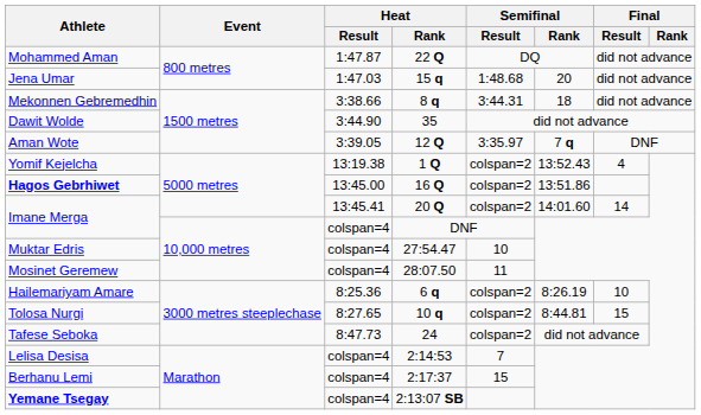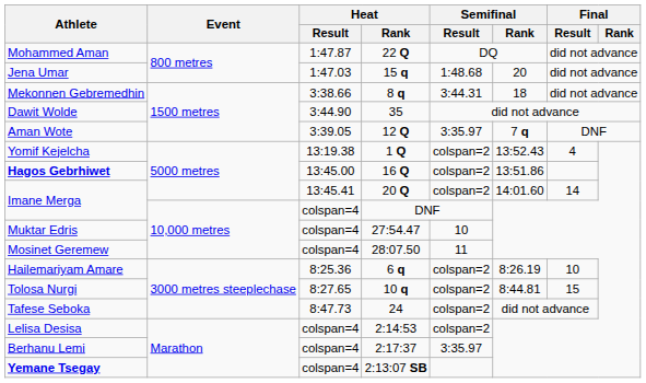Lelisa Desisa | Semifinal / Result: 7 -> colspan=2
Berhanu Lemi | Semifinal / Result: 15 -> 3:35.97
